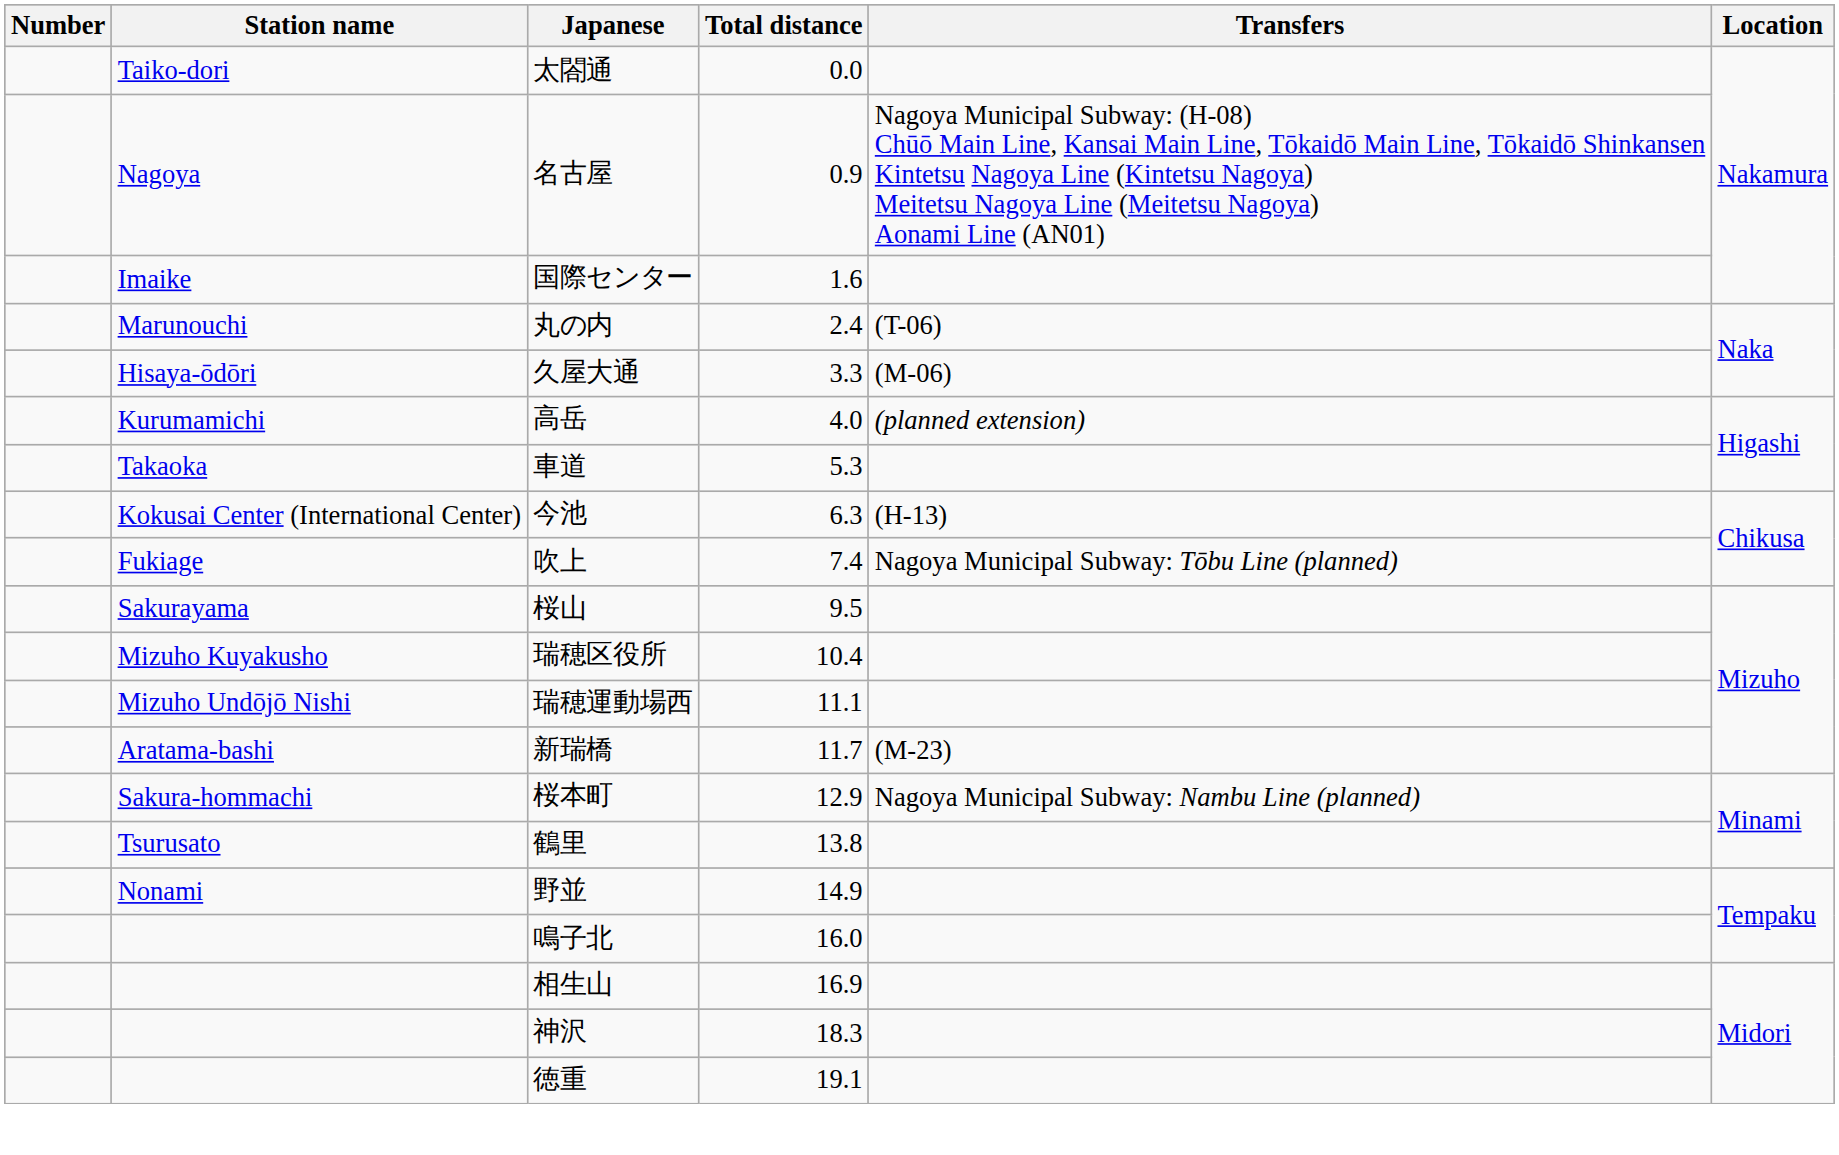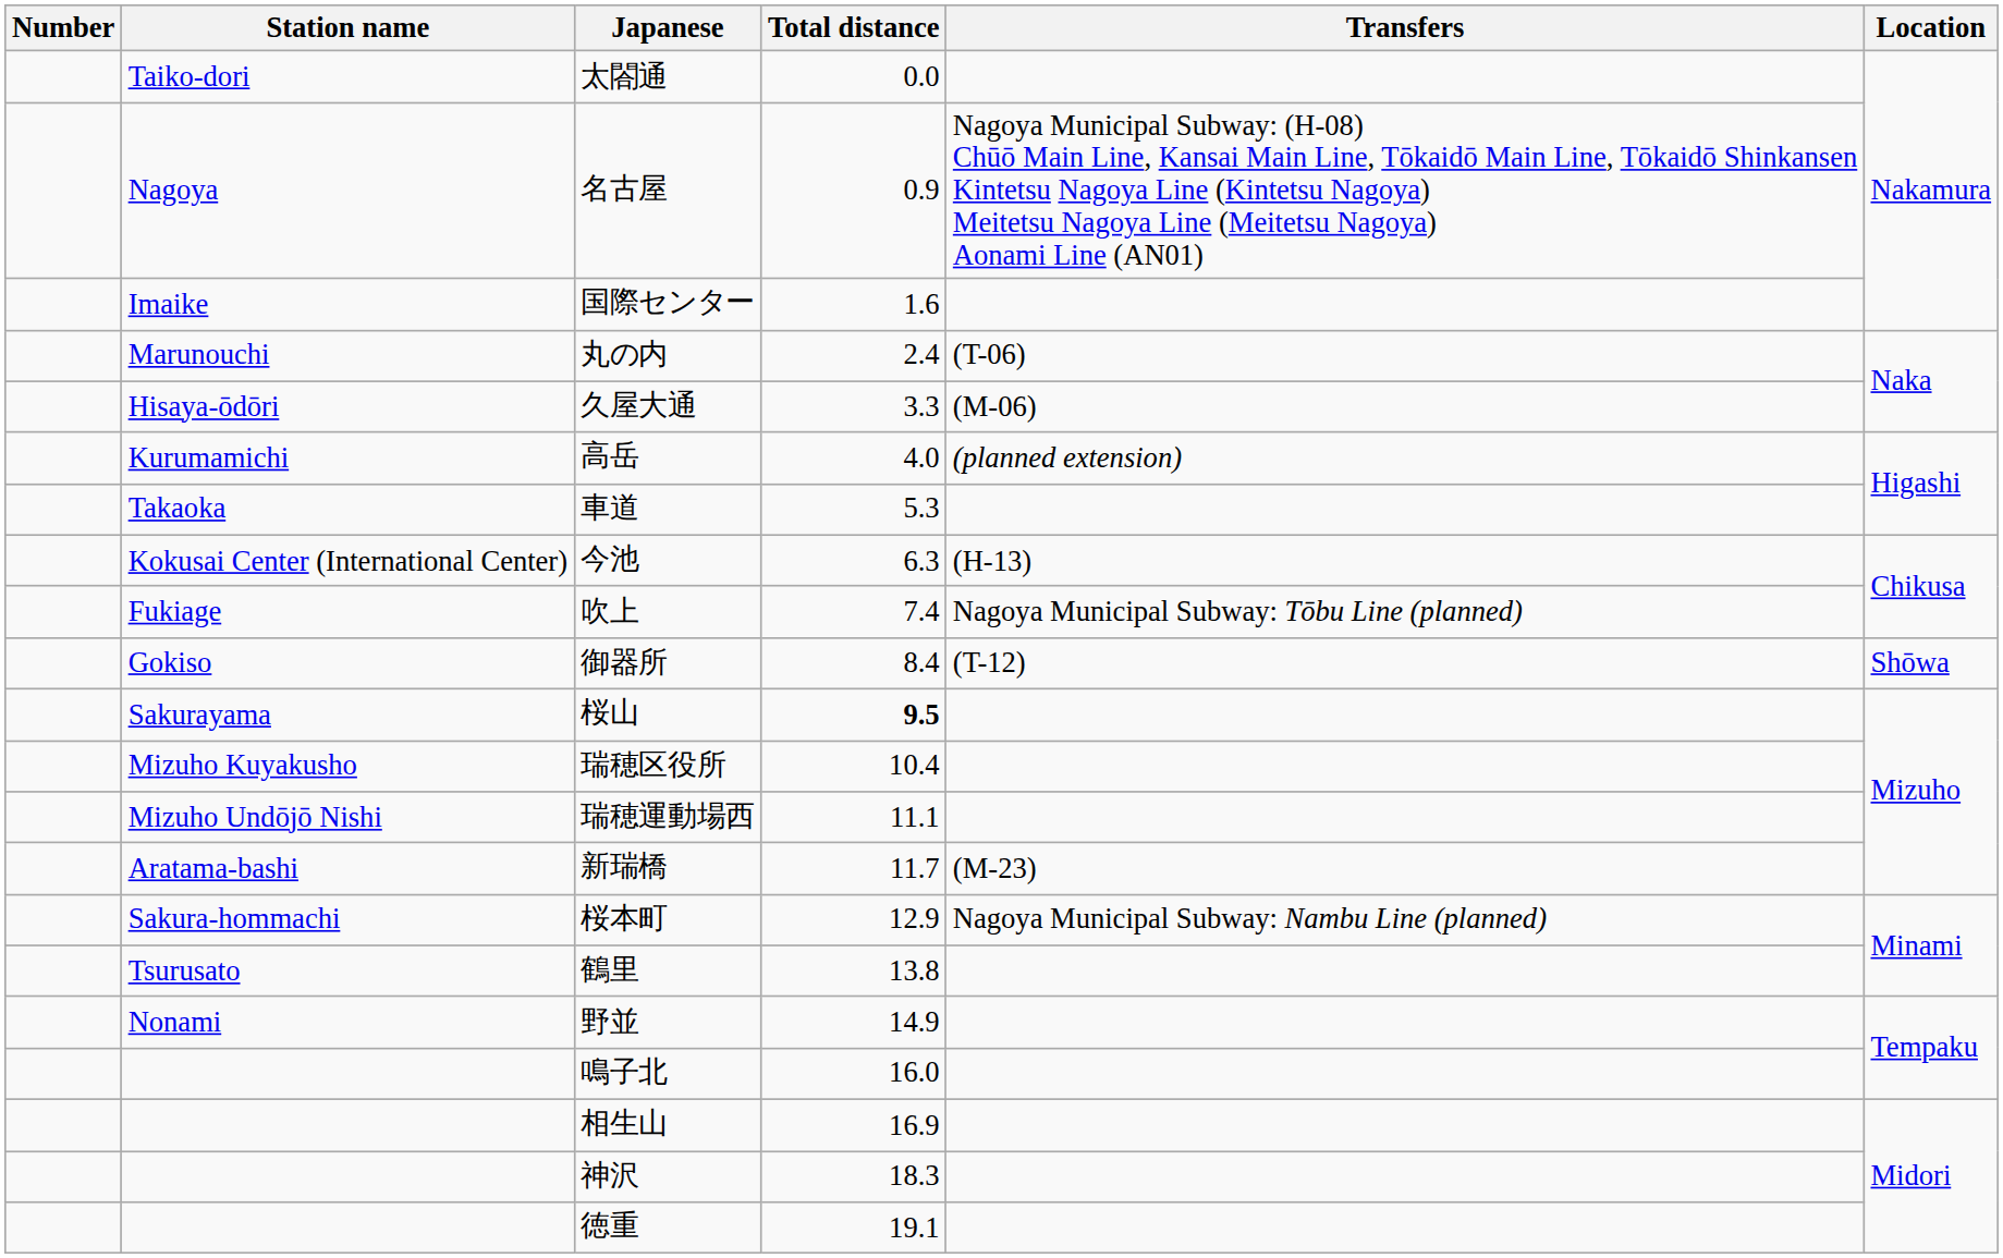+ row: Gokiso | 御器所 | 8.4 | (T-12) | Shōwa
桜山 | Total distance: normal -> bold
